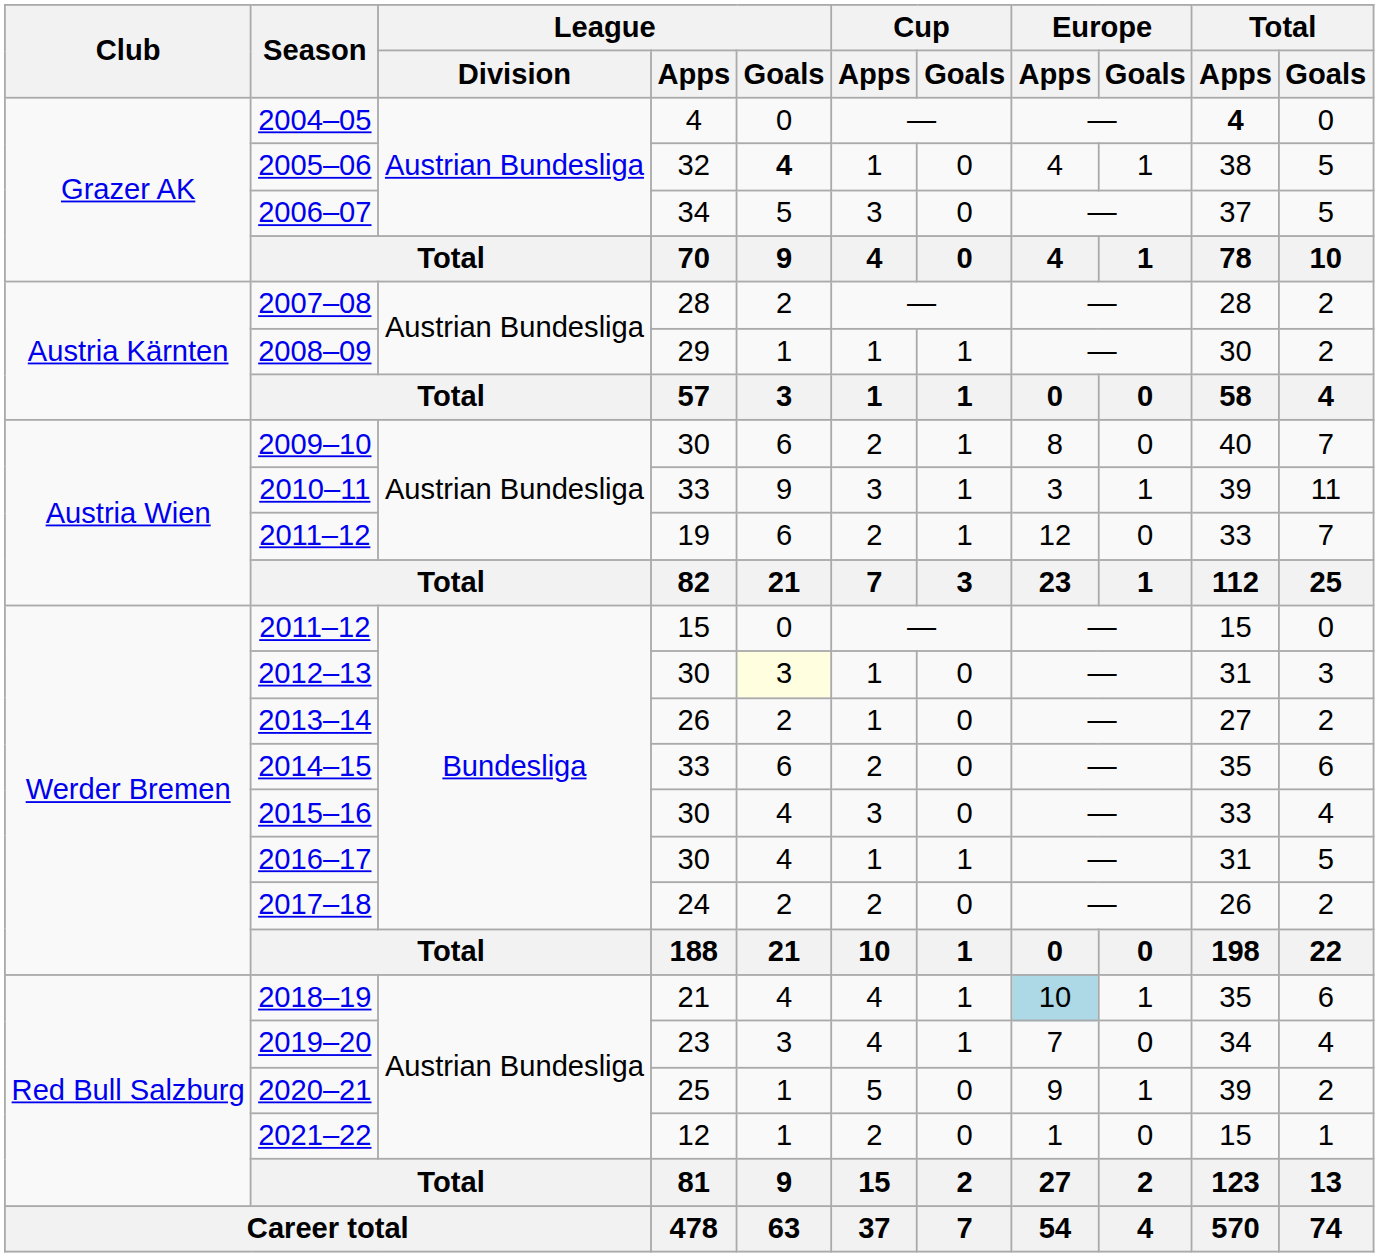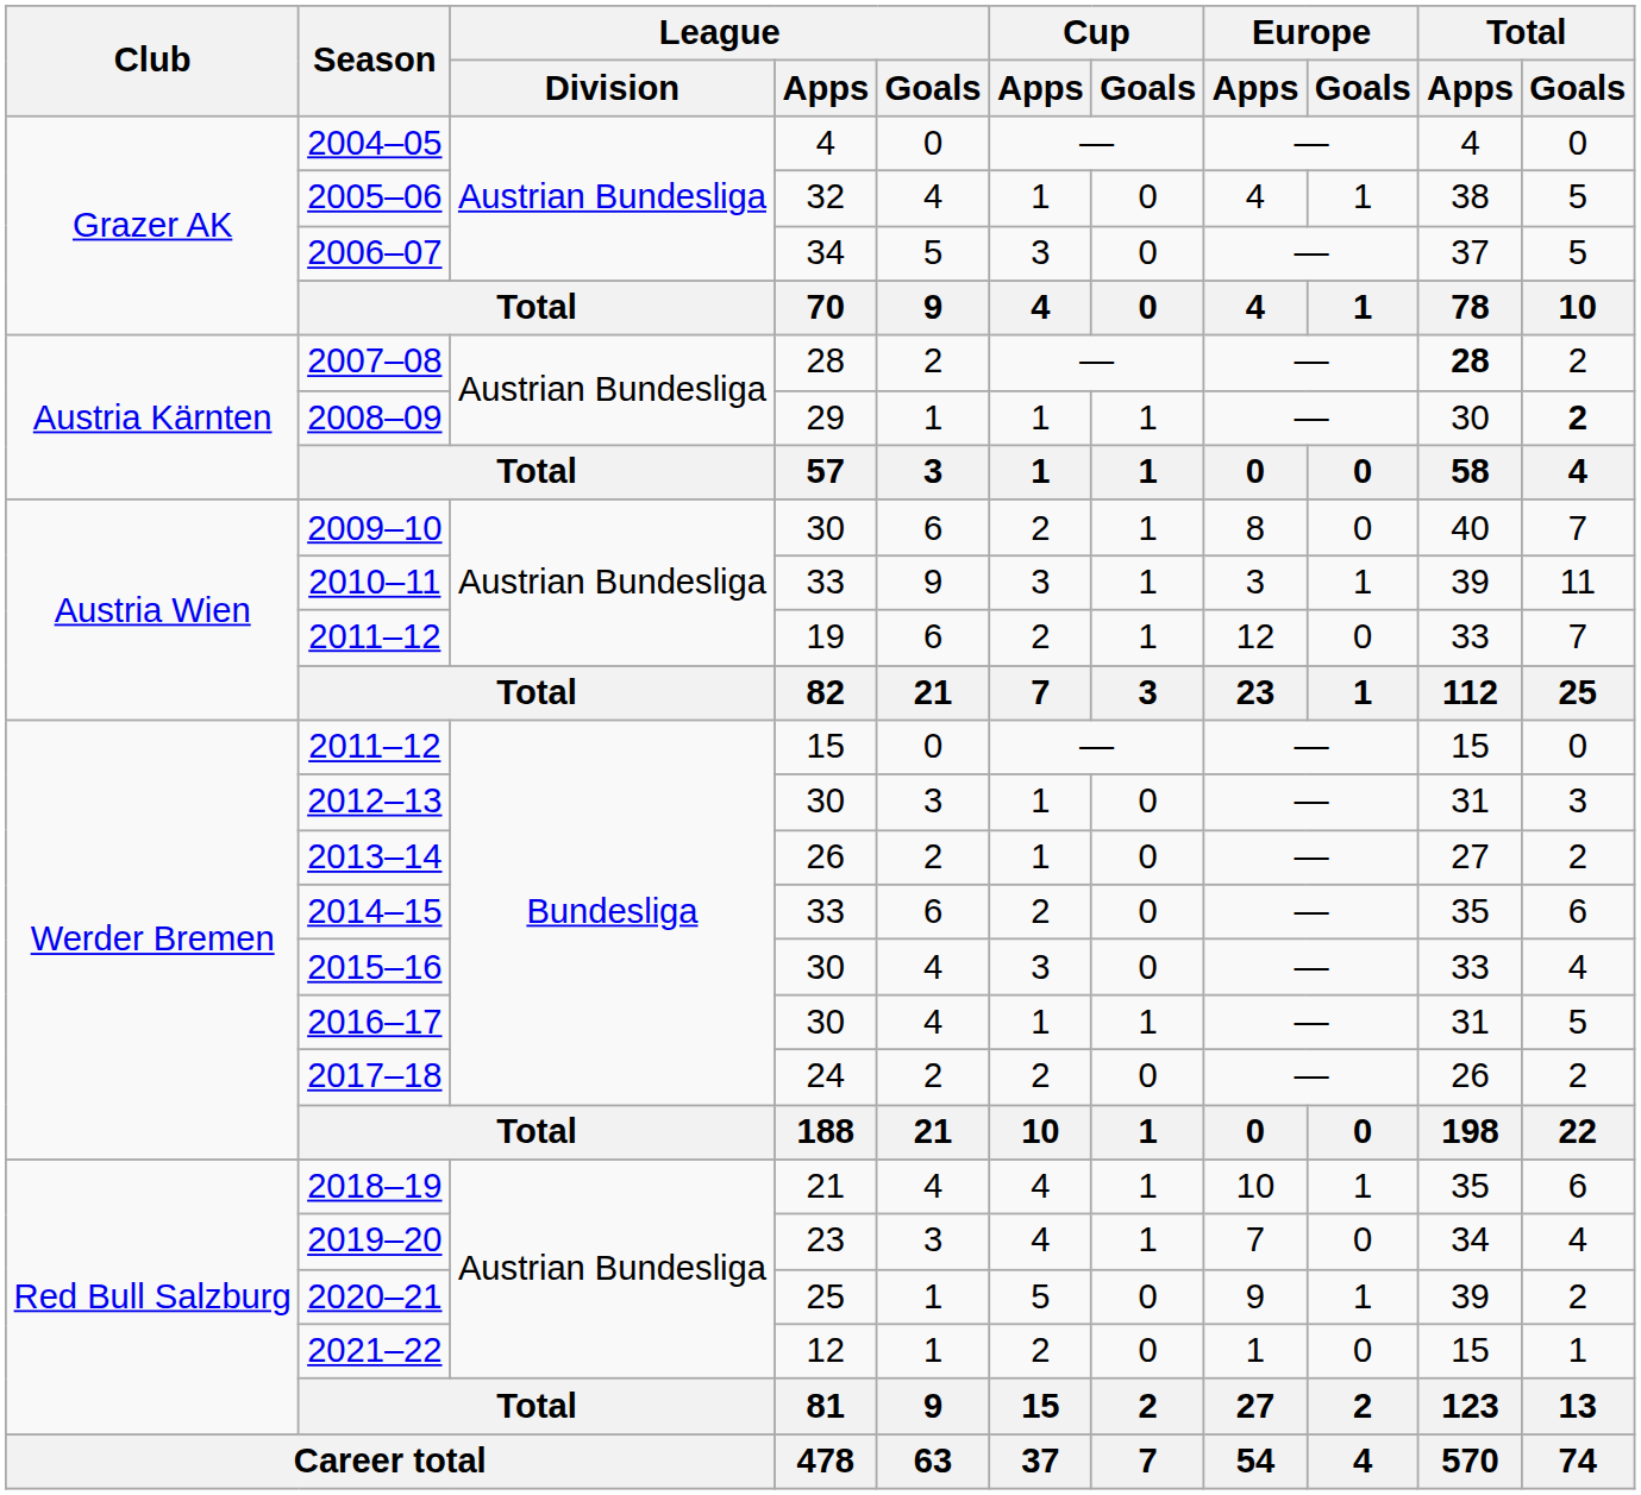2004–05 | Total / Apps: bold -> normal
2005–06 | League / Goals: bold -> normal
2007–08 | Total / Apps: normal -> bold
2008–09 | Total / Goals: normal -> bold
2012–13 | League / Goals: lightyellow background -> no background
2018–19 | Europe / Apps: lightblue background -> no background
